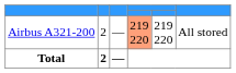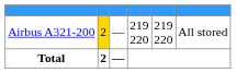Airbus A321-200 | column 2: no background -> gold background
Airbus A321-200 | column 4: lightsalmon background -> no background
